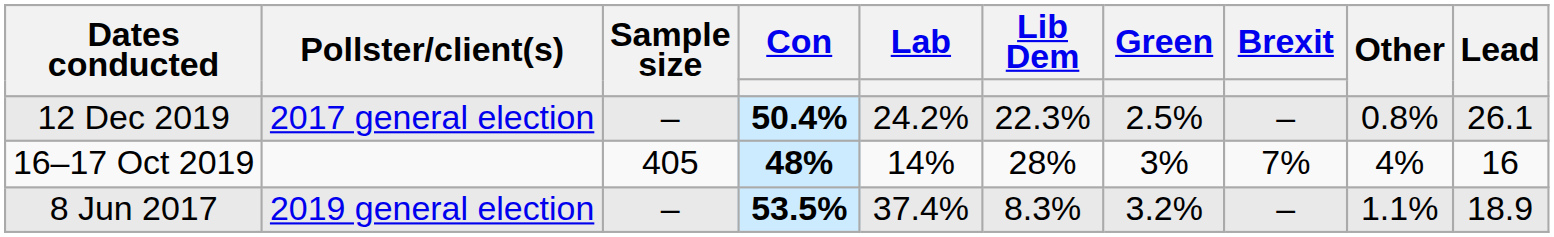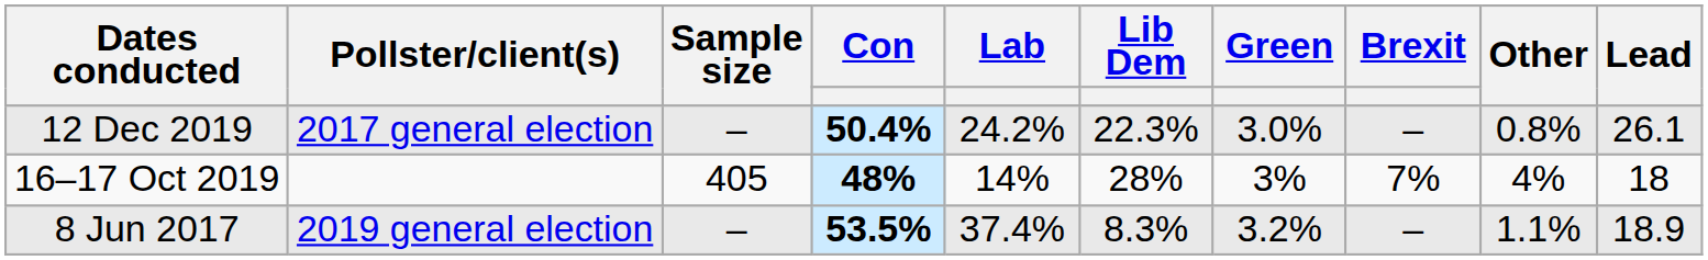12 Dec 2019 | Green: 2.5% -> 3.0%
16–17 Oct 2019 | Lead: 16 -> 18
